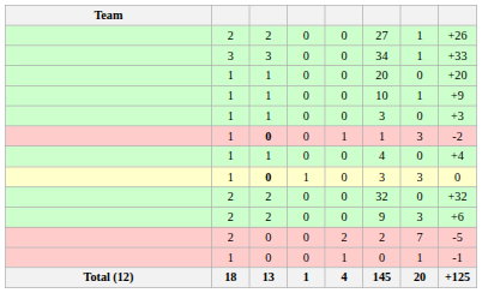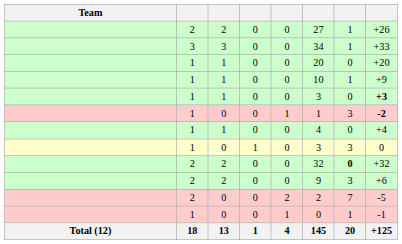row 6 | column 8: normal -> bold
row 7 | column 3: bold -> normal
row 7 | column 8: normal -> bold
row 9 | column 3: bold -> normal
row 10 | column 7: normal -> bold
